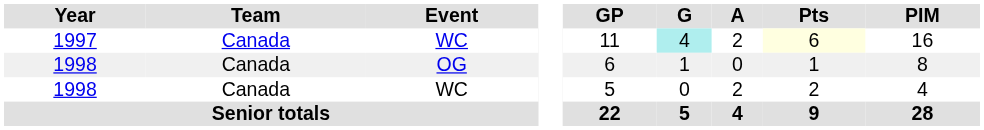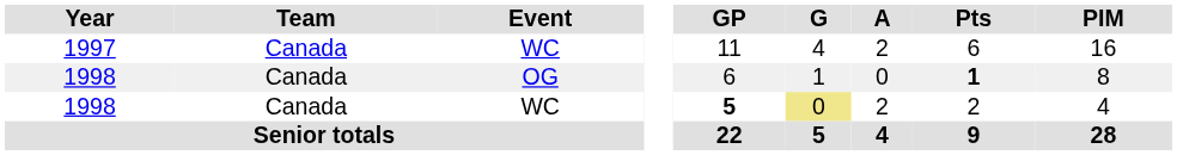1997 | G: paleturquoise background -> no background
1997 | Pts: lightyellow background -> no background
1998 / OG | Pts: normal -> bold
1998 / WC | GP: normal -> bold
1998 / WC | G: no background -> khaki background
